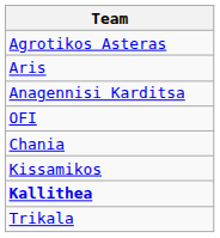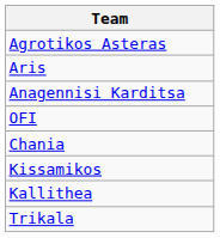row 8 | column 1: bold -> normal
